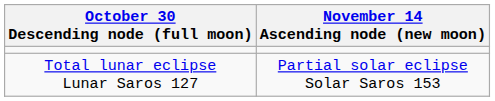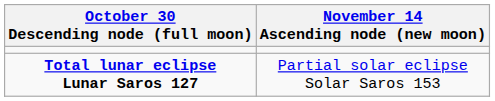row 3 | October 30 Descending node (full moon): normal -> bold
